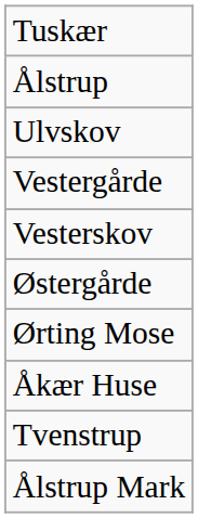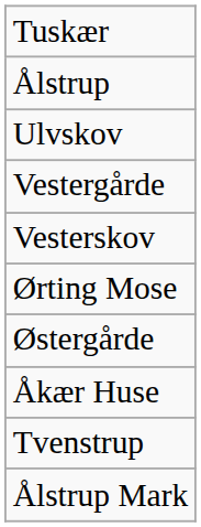row 6 | column 1: Østergårde -> Ørting Mose
row 7 | column 1: Ørting Mose -> Østergårde
